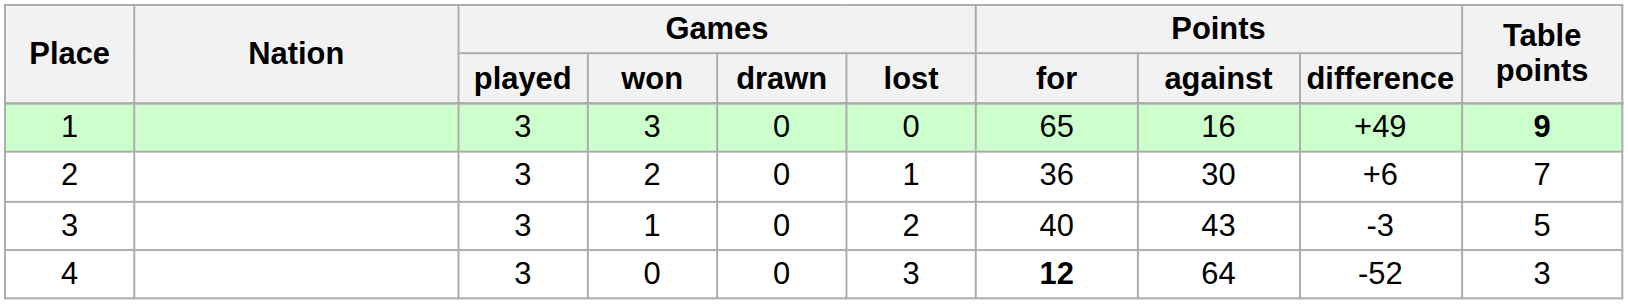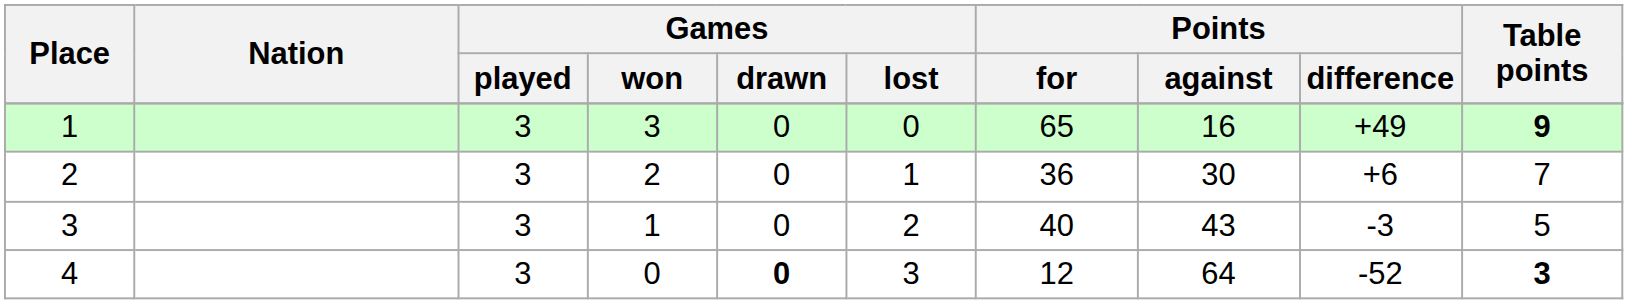4 | Games / drawn: normal -> bold
4 | Points / for: bold -> normal
4 | Table points: normal -> bold
